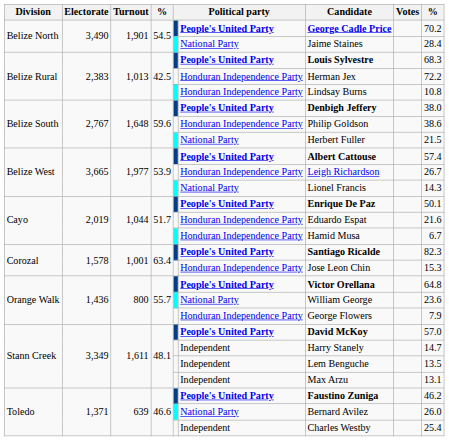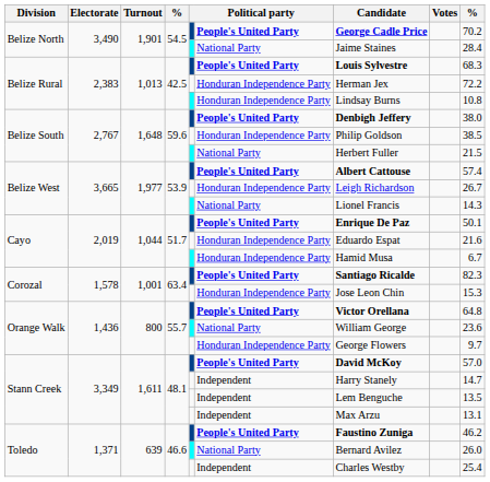row 8 | column 9: 38.6 -> 38.5
row 20 | column 9: 7.9 -> 9.7
